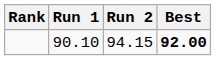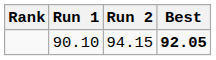row 2 | Best: 92.00 -> 92.05
